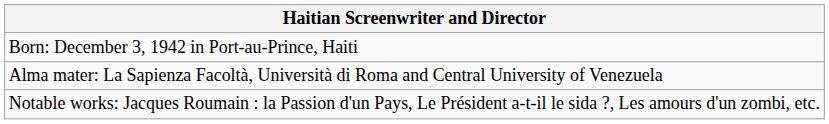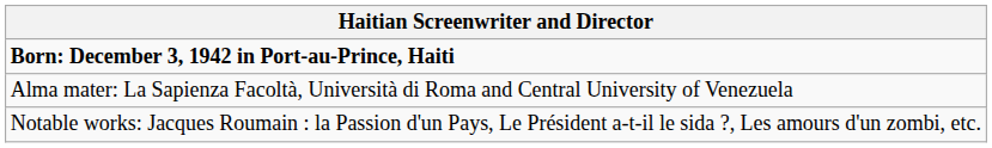row 2 | column 1: normal -> bold
